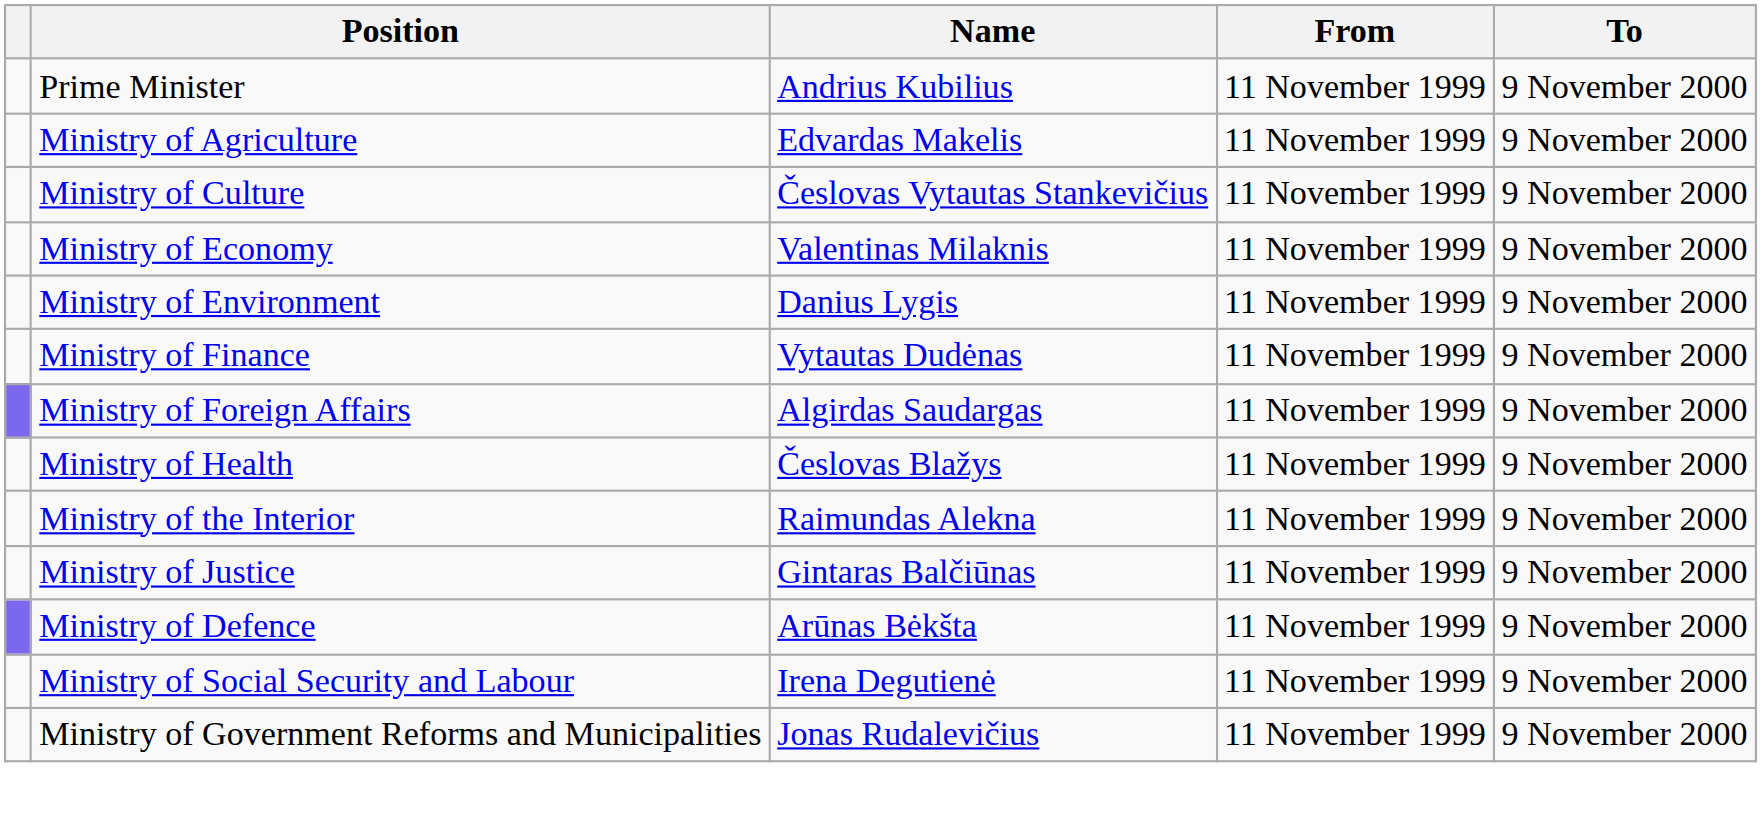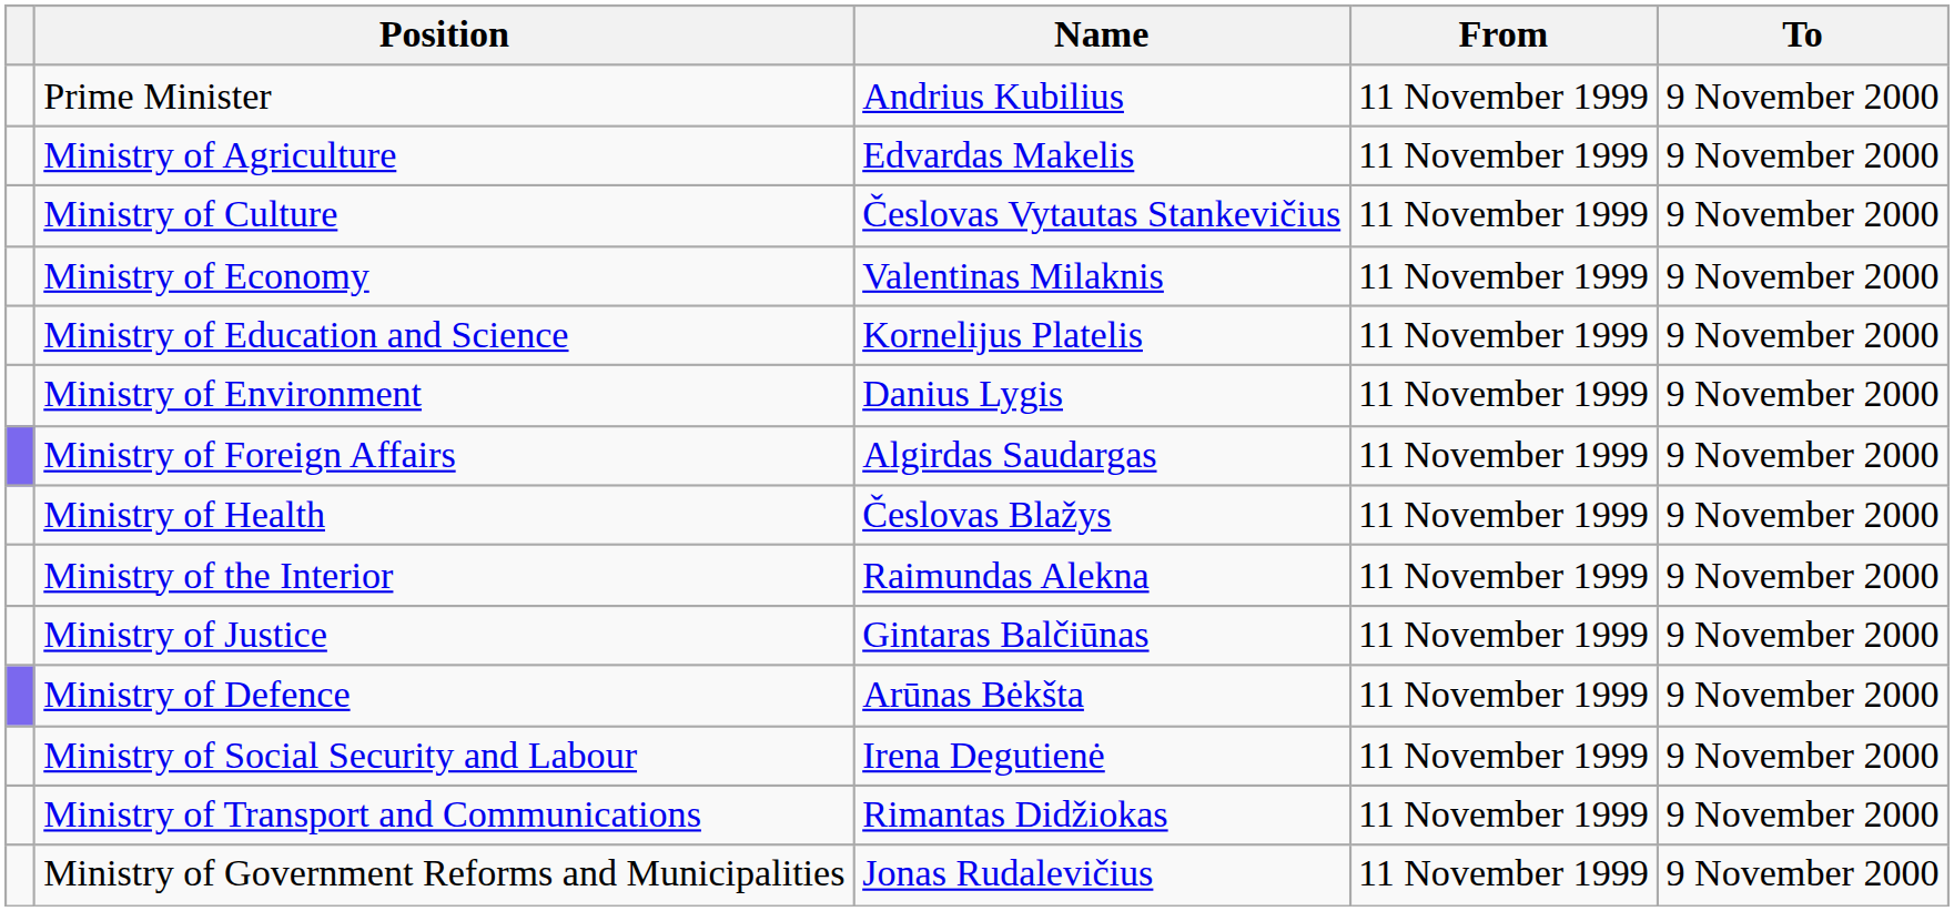+ row: Ministry of Education and Science | Kornelijus Platelis | 11 November 1999 | 9 November 2000
- row: Ministry of Finance | Vytautas Dudėnas | 11 November 1999 | 9 November 2000
+ row: Ministry of Transport and Communications | Rimantas Didžiokas | 11 November 1999 | 9 November 2000
